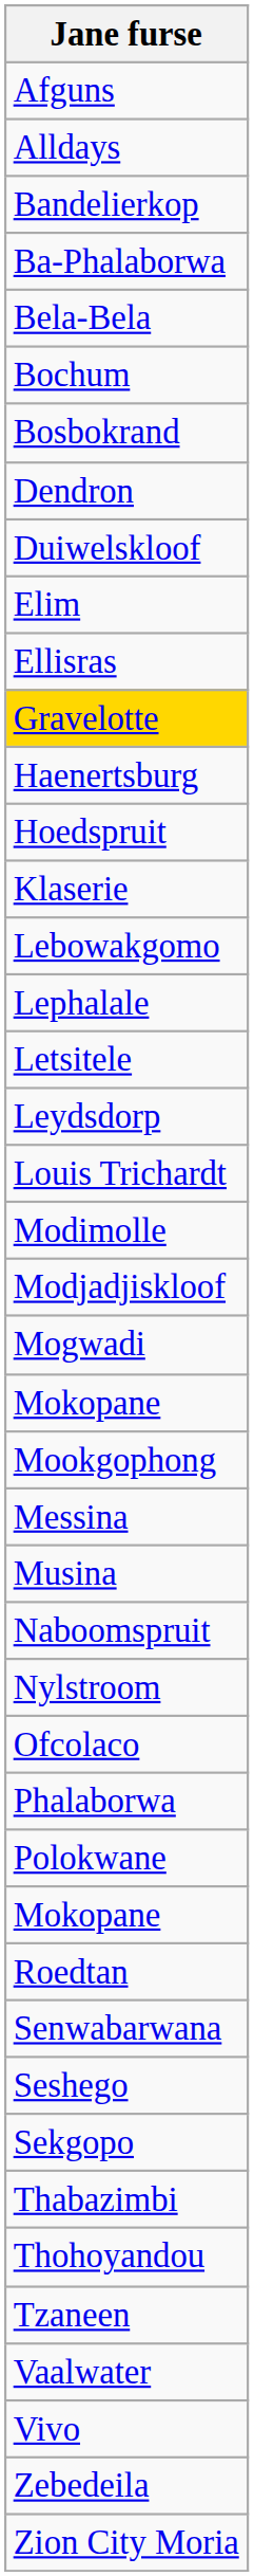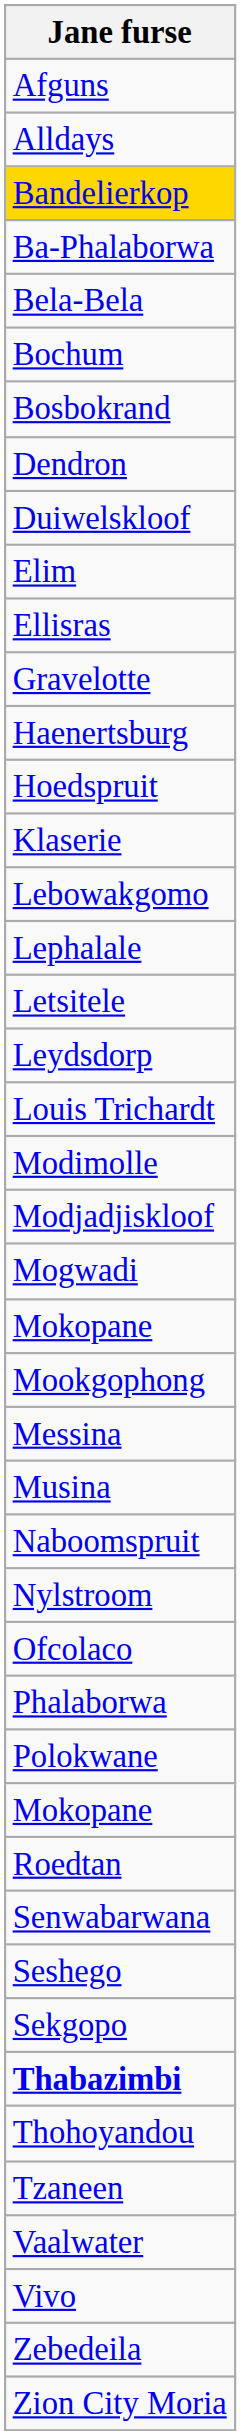row 4 | column 1: no background -> gold background
row 13 | column 1: gold background -> no background
row 39 | column 1: normal -> bold
